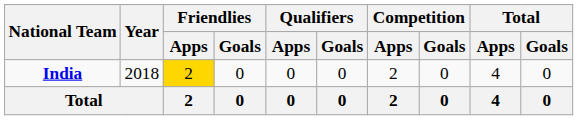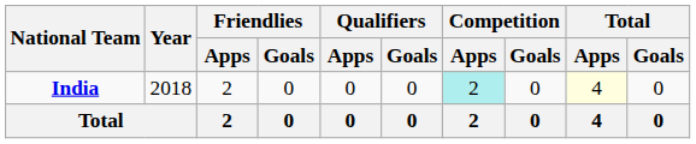India | Friendlies / Apps: gold background -> no background
India | Competition / Apps: no background -> paleturquoise background
India | Total / Apps: no background -> lightyellow background
